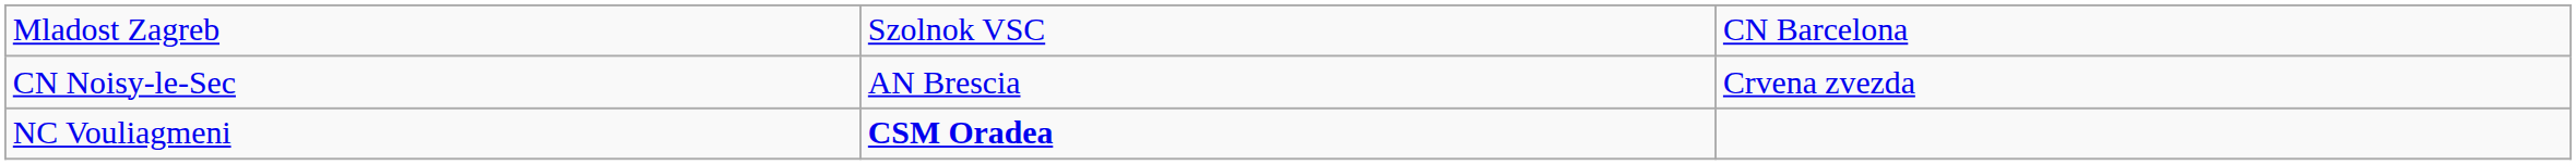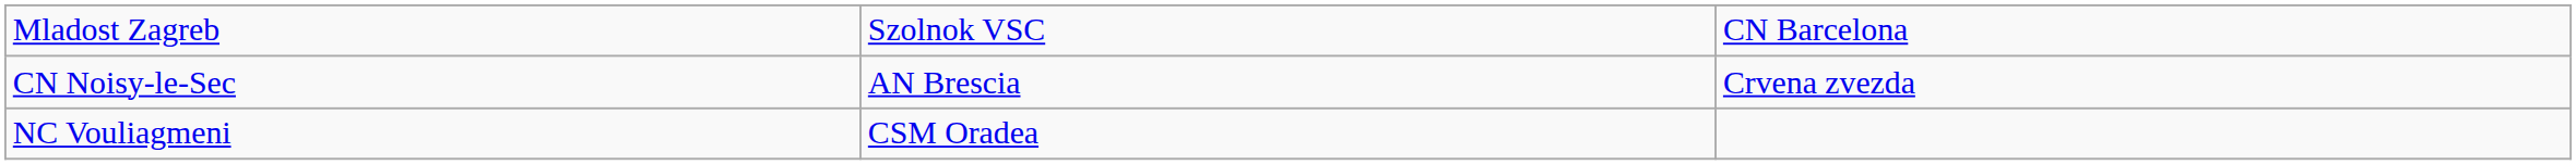NC Vouliagmeni | column 2: bold -> normal
